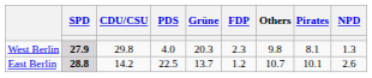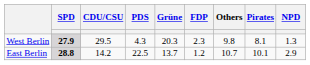West Berlin | CDU/CSU: 29.8 -> 29.5
West Berlin | PDS: 4.0 -> 4.3
East Berlin | NPD: 2.6 -> 2.9
